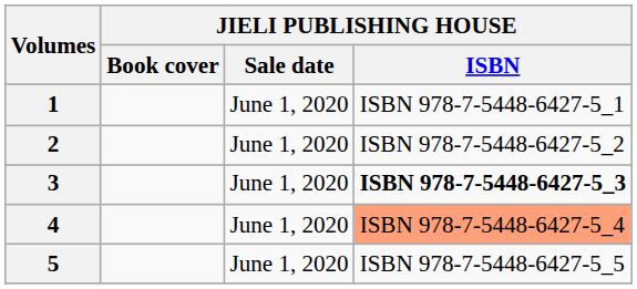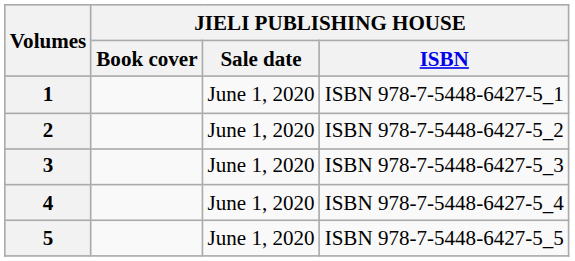3 | JIELI PUBLISHING HOUSE / ISBN: bold -> normal
4 | JIELI PUBLISHING HOUSE / ISBN: lightsalmon background -> no background
